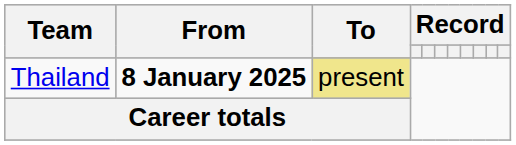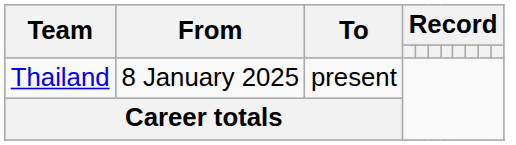Thailand | From: bold -> normal
Thailand | To: khaki background -> no background
